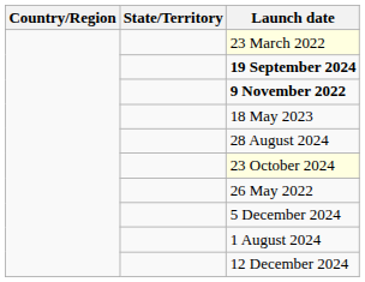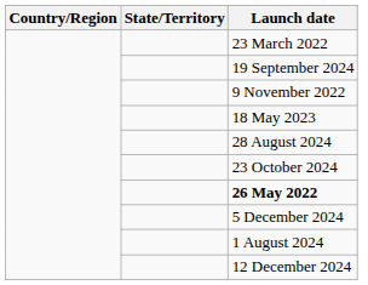23 March 2022 | Launch date: lightyellow background -> no background
19 September 2024 | Launch date: bold -> normal
9 November 2022 | Launch date: bold -> normal
23 October 2024 | Launch date: lightyellow background -> no background
26 May 2022 | Launch date: normal -> bold
